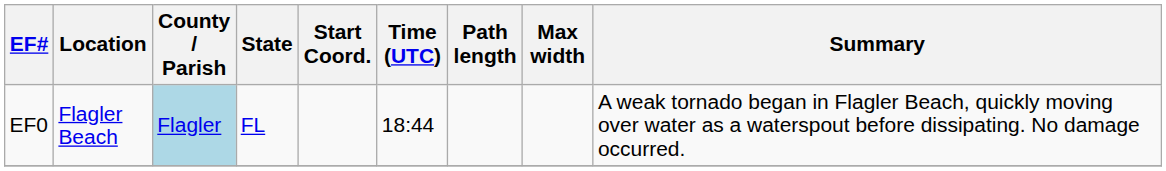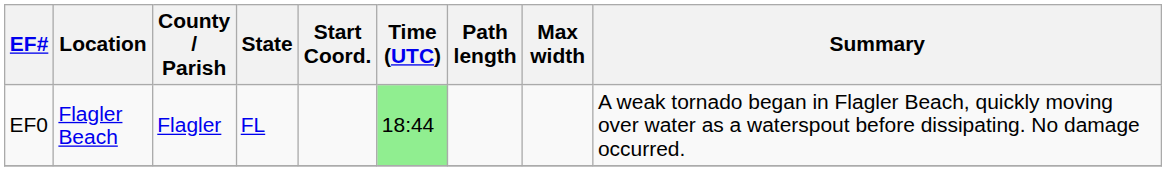EF0 | County / Parish: lightblue background -> no background
EF0 | Time (UTC): no background -> lightgreen background
